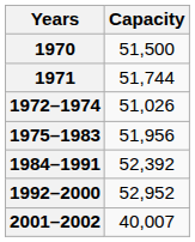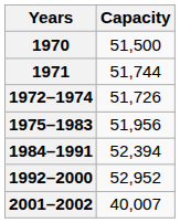1972–1974 | Capacity: 51,026 -> 51,726
1984–1991 | Capacity: 52,392 -> 52,394
